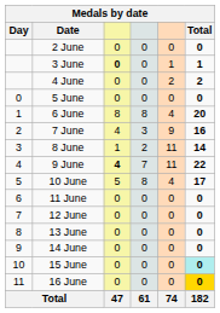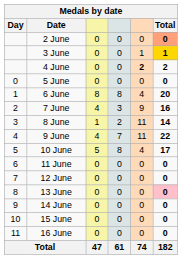2 June | Total: no background -> lightsalmon background
3 June | column 3: bold -> normal
3 June | Total: no background -> gold background
4 June | column 5: normal -> bold
9 June | column 3: bold -> normal
13 June | Total: no background -> pink background
15 June | Total: paleturquoise background -> no background
16 June | Total: gold background -> no background
